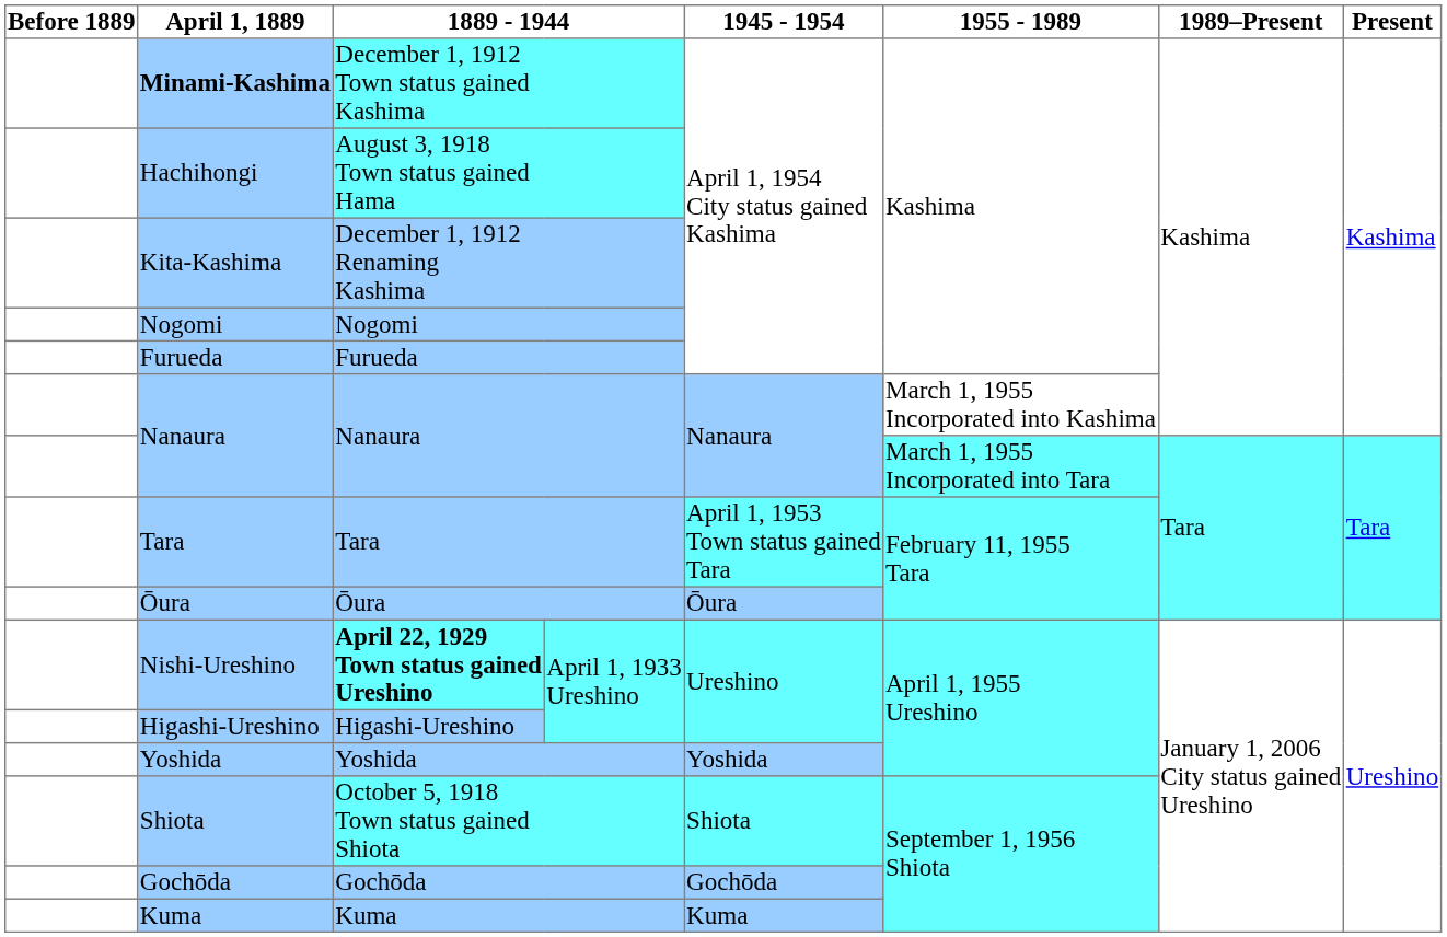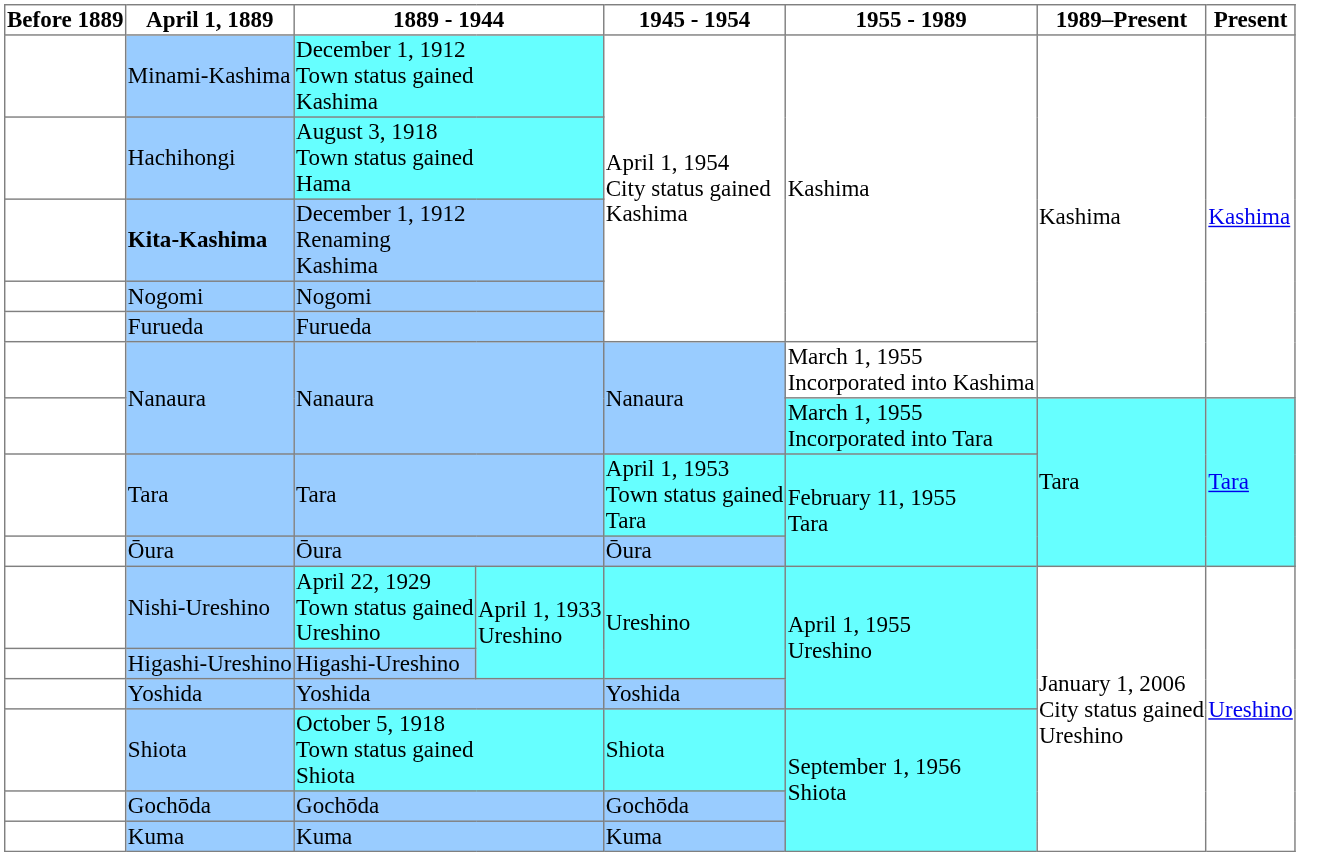Minami-Kashima | April 1, 1889: bold -> normal
Kita-Kashima | April 1, 1889: normal -> bold
Nishi-Ureshino | column 3: bold -> normal
